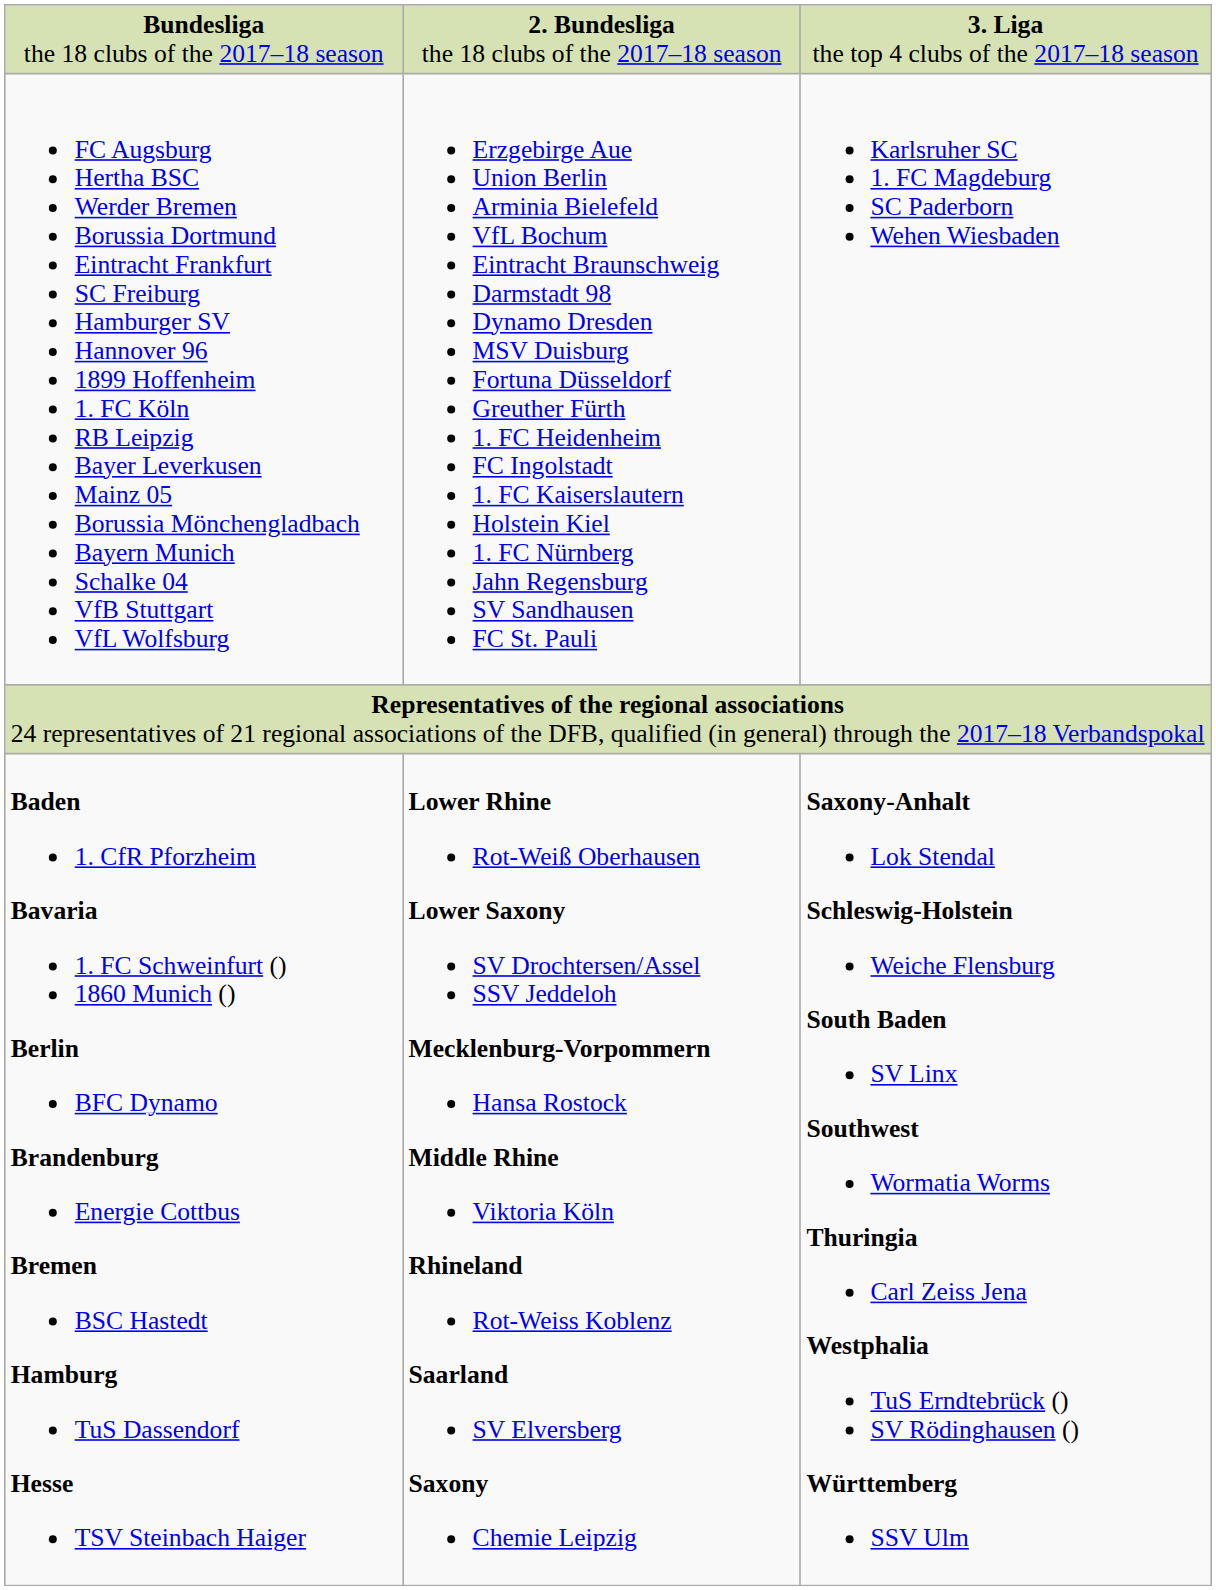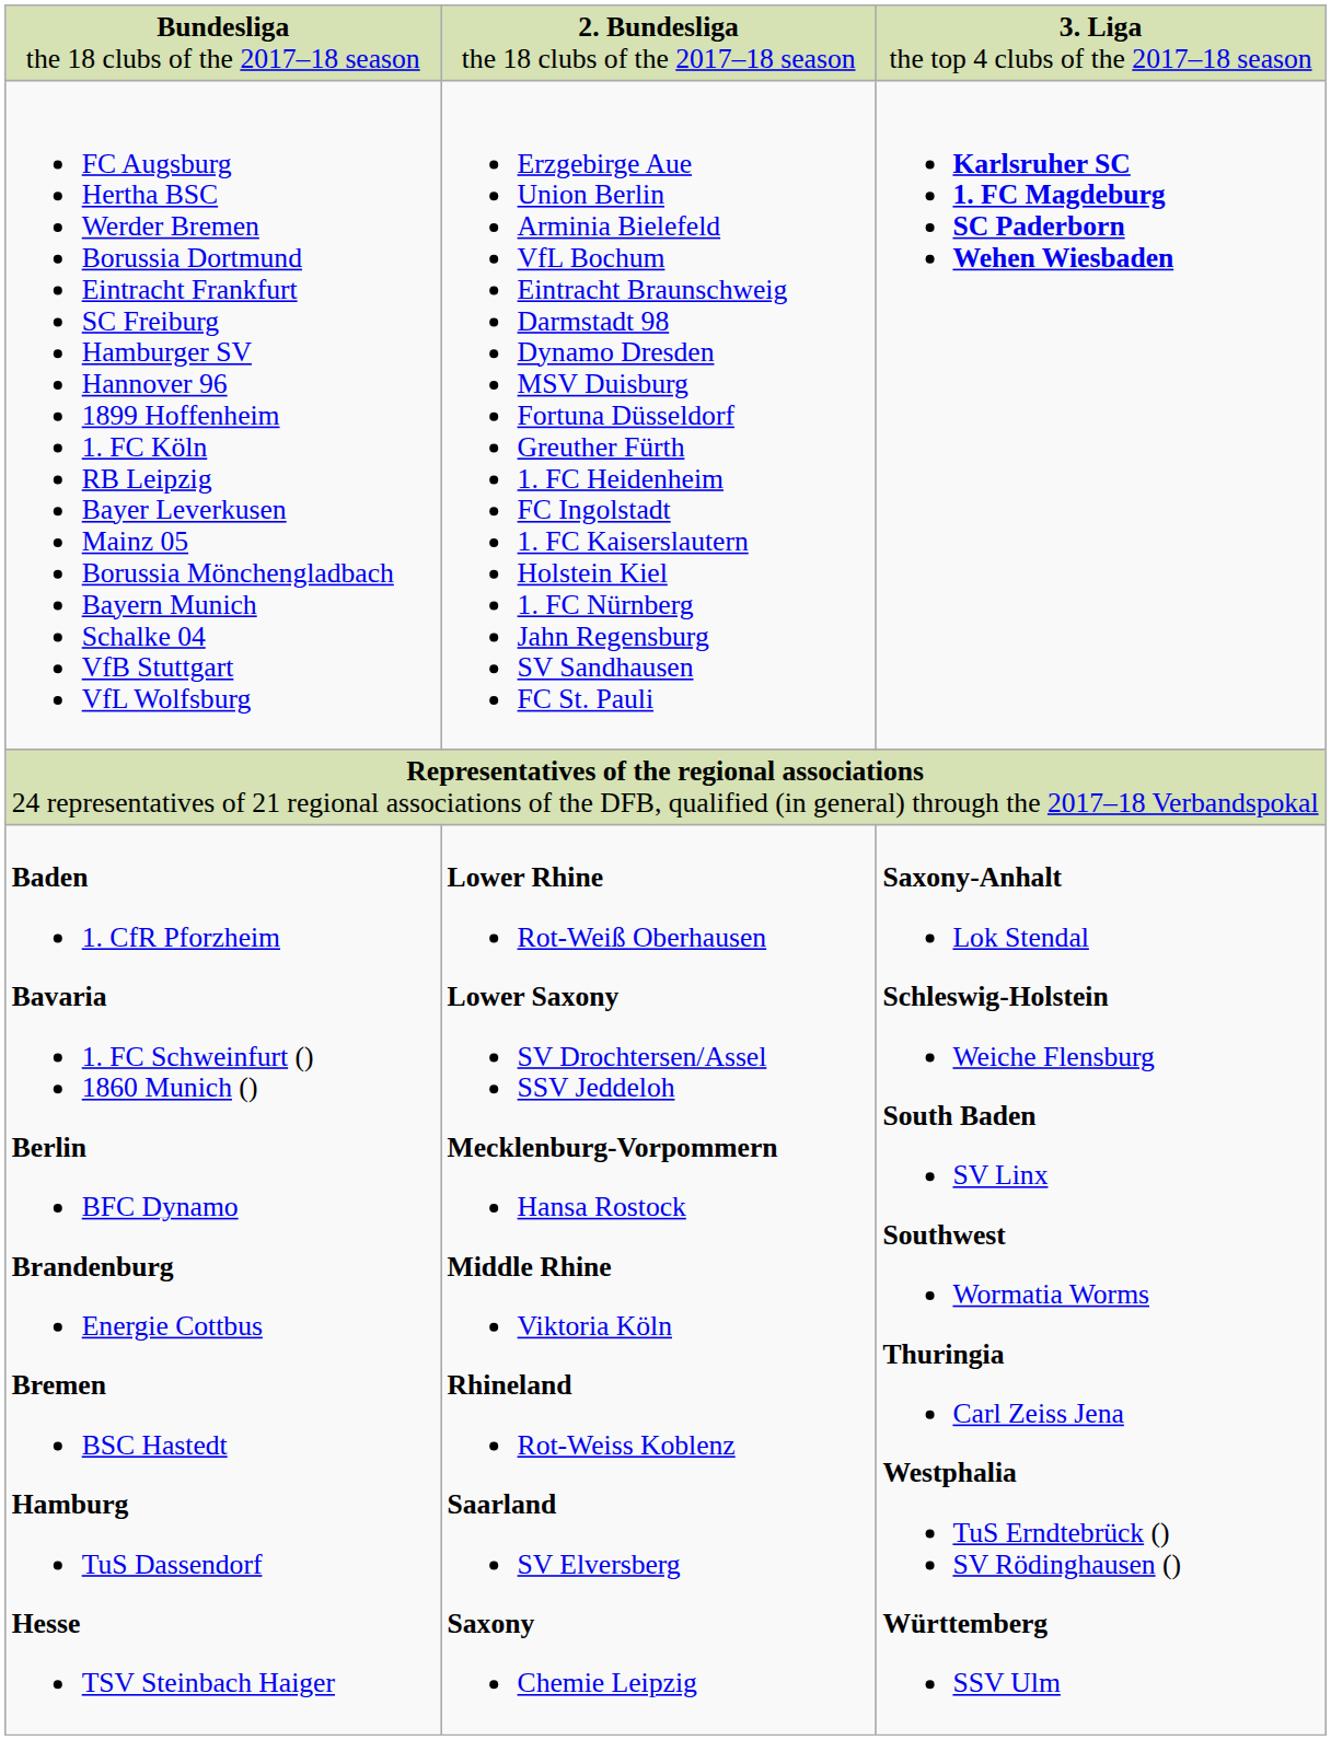row 2 | column 3: normal -> bold
